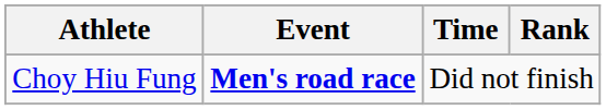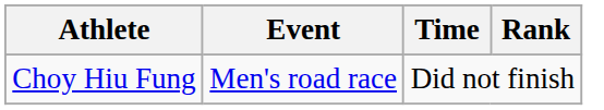Choy Hiu Fung | Event: bold -> normal
